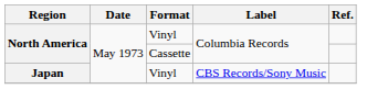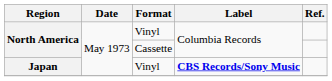Japan | Label: normal -> bold
